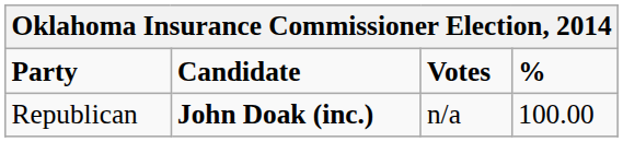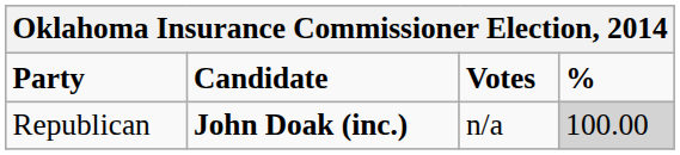Republican | %: no background -> lightgrey background
